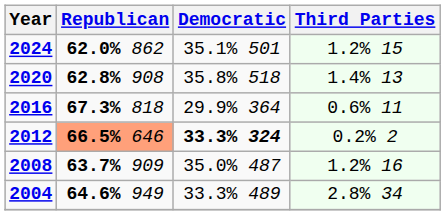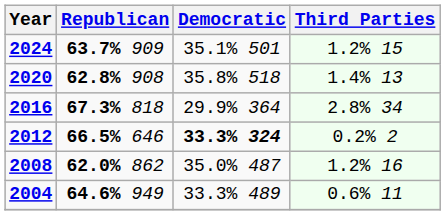2024 | Republican: 62.0% 862 -> 63.7% 909
2016 | Third Parties: 0.6% 11 -> 2.8% 34
2012 | Republican: lightsalmon background -> no background
2008 | Republican: 63.7% 909 -> 62.0% 862
2004 | Third Parties: 2.8% 34 -> 0.6% 11
